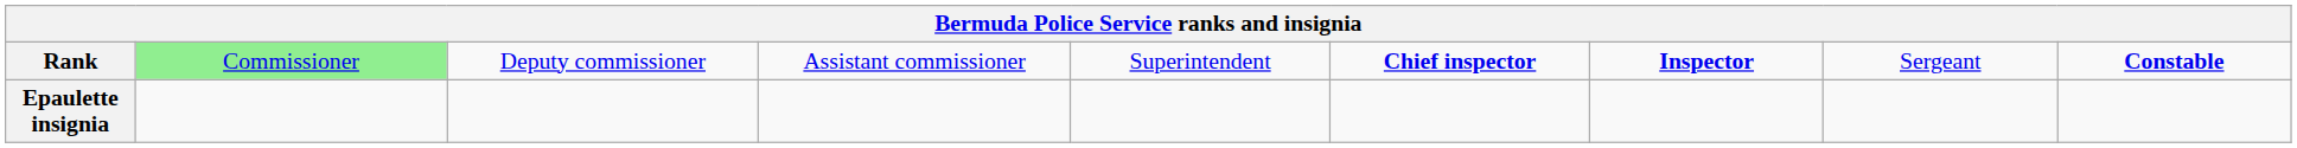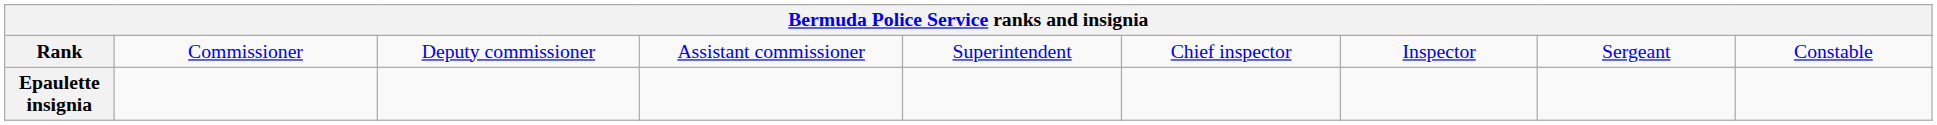Rank | column 2: lightgreen background -> no background
Rank | column 6: bold -> normal
Rank | column 7: bold -> normal
Rank | column 9: bold -> normal
